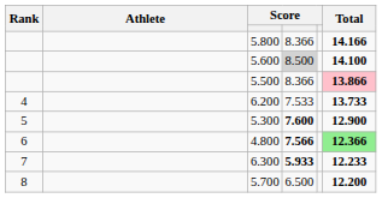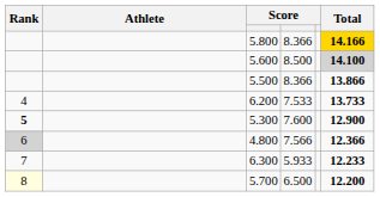5.800 | Total: no background -> gold background
5.600 | column 4: lightgrey background -> no background
5.600 | Total: no background -> lightgrey background
5.500 | Total: pink background -> no background
5.300 | Rank: normal -> bold
5.300 | column 4: bold -> normal
4.800 | Rank: no background -> lightgrey background
4.800 | column 4: bold -> normal
4.800 | Total: lightgreen background -> no background
6.300 | column 4: bold -> normal
5.700 | Rank: no background -> lightyellow background
